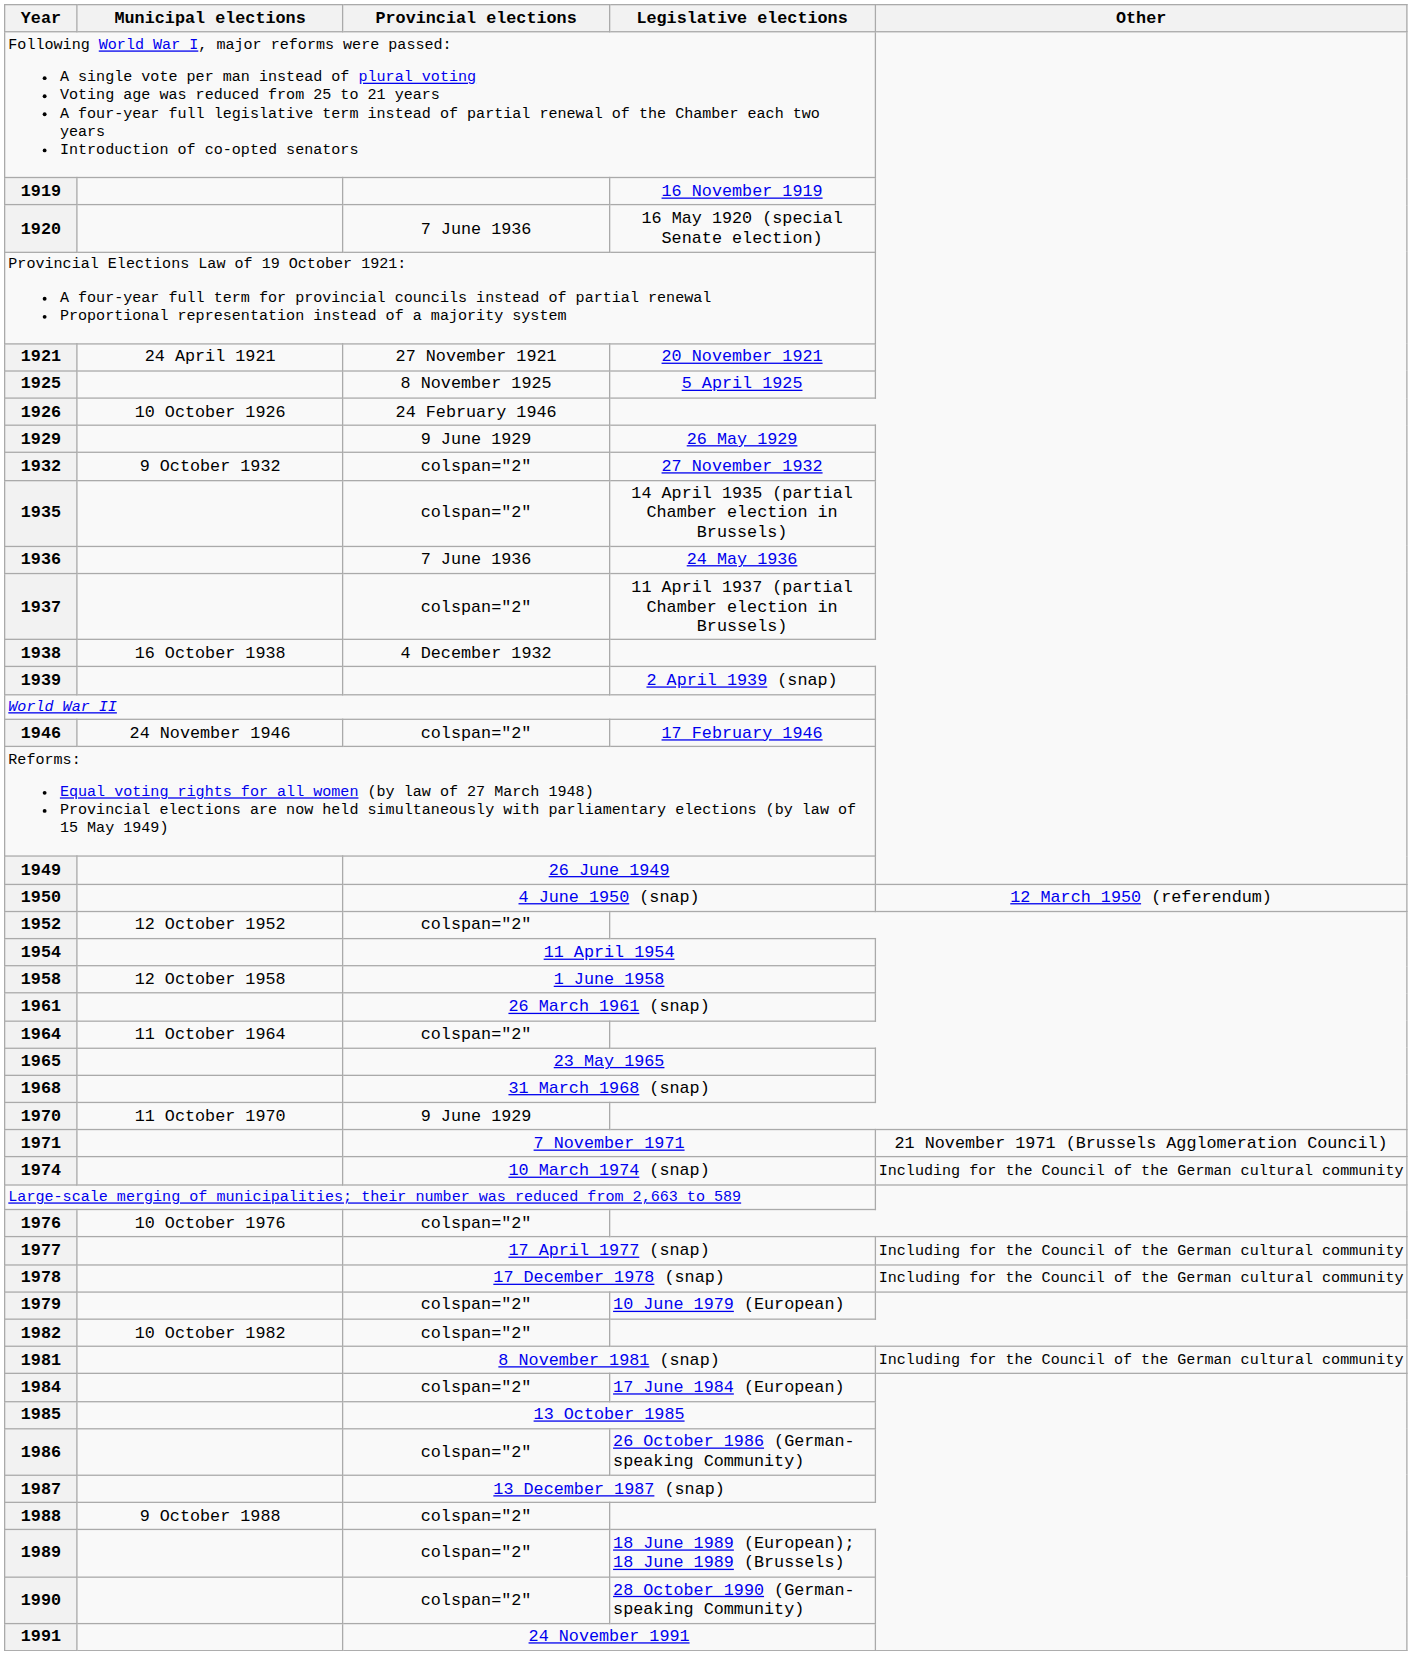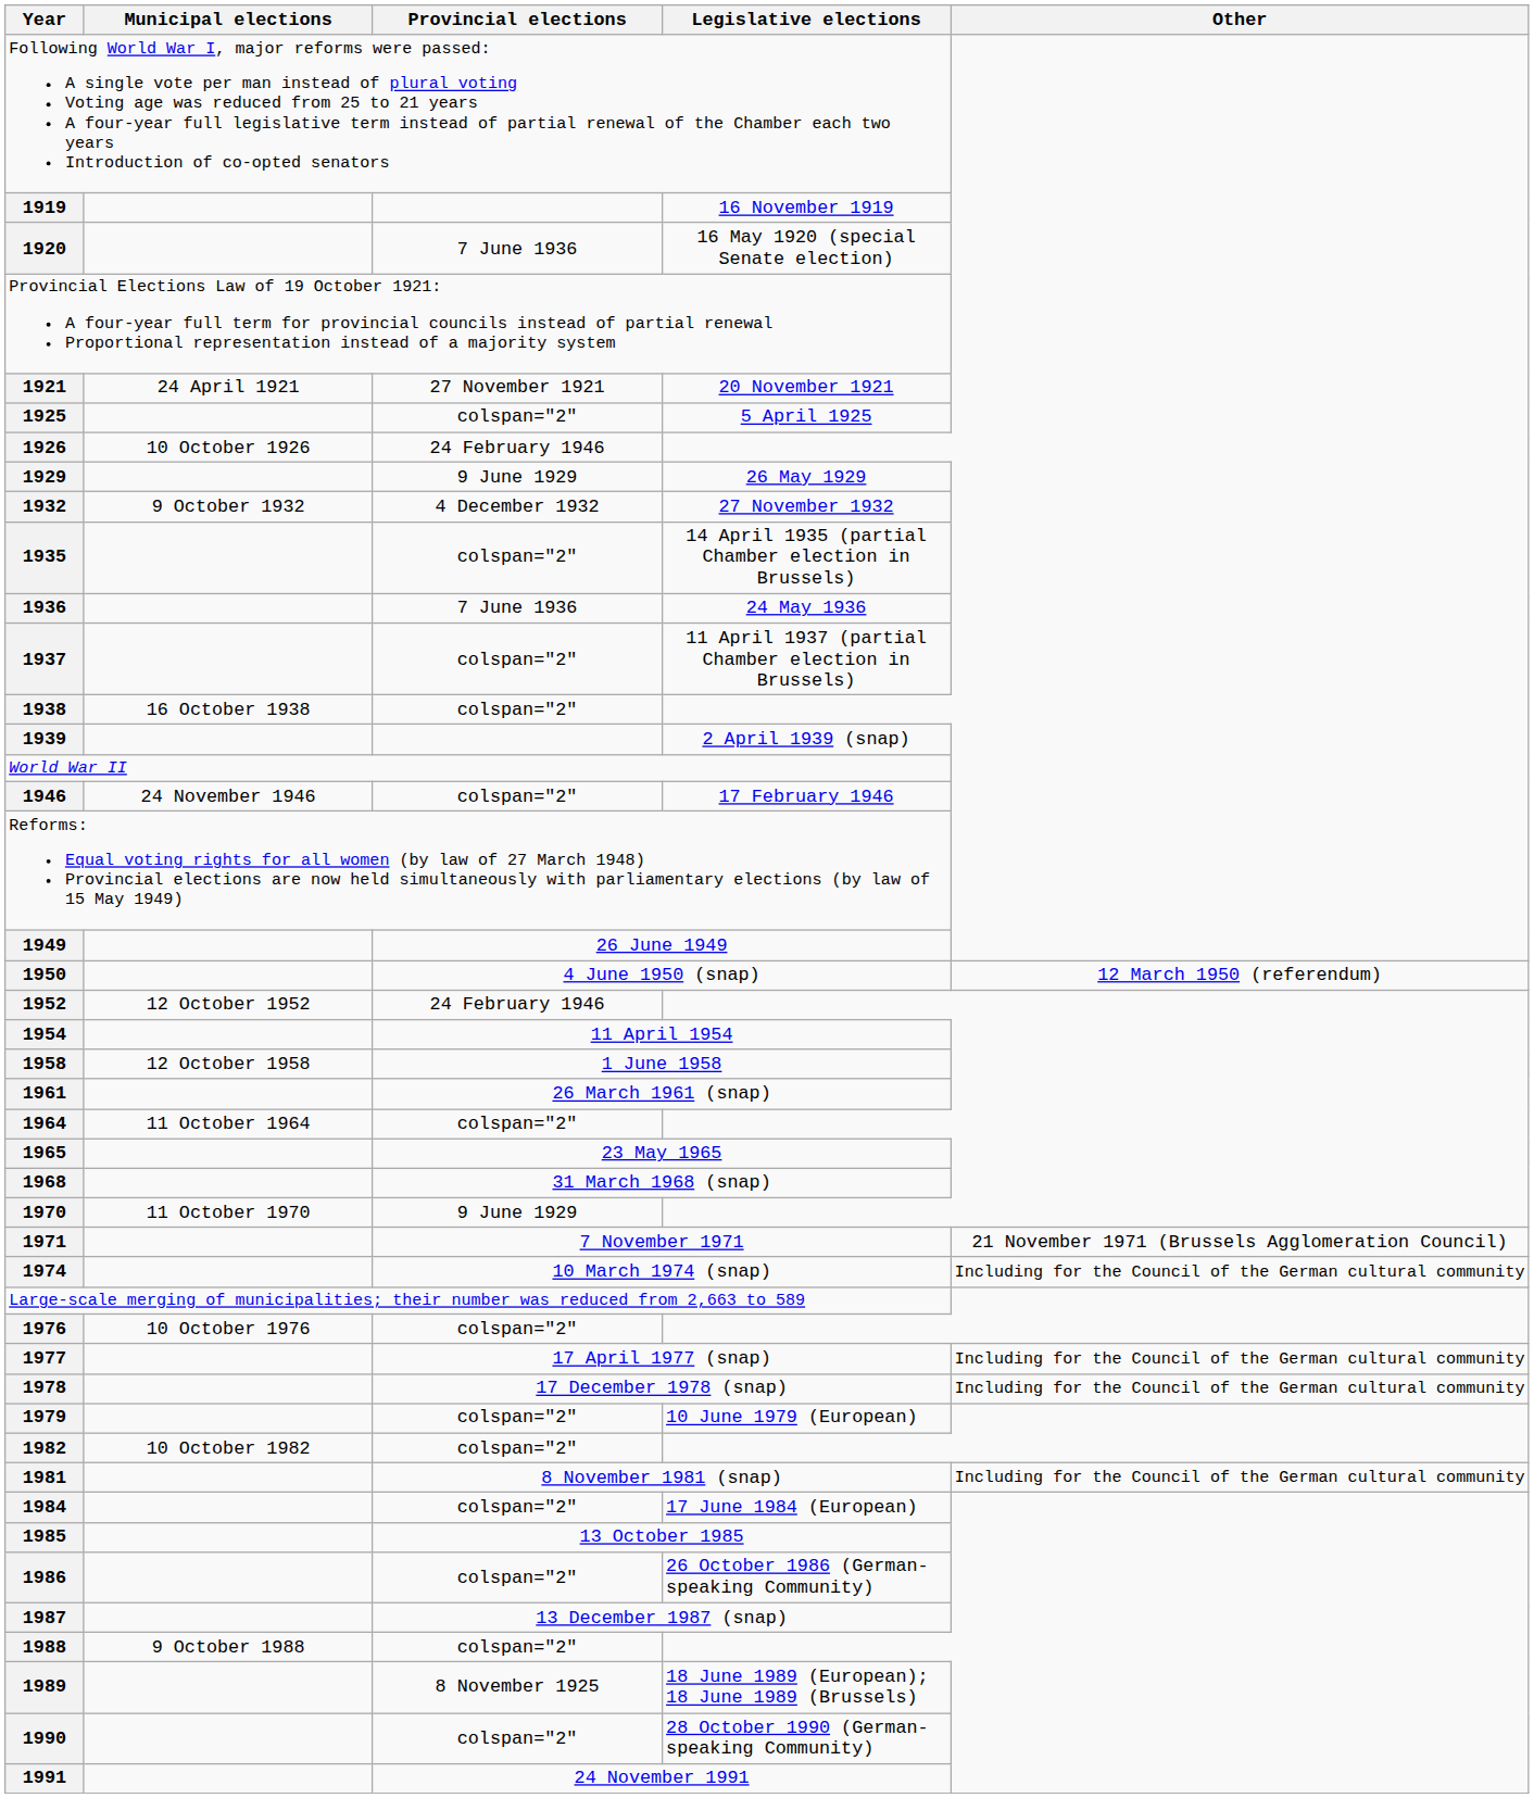1925 | Provincial elections: 8 November 1925 -> colspan="2"
1932 | Provincial elections: colspan="2" -> 4 December 1932
1938 | Provincial elections: 4 December 1932 -> colspan="2"
1952 | Provincial elections: colspan="2" -> 24 February 1946
1989 | Provincial elections: colspan="2" -> 8 November 1925
